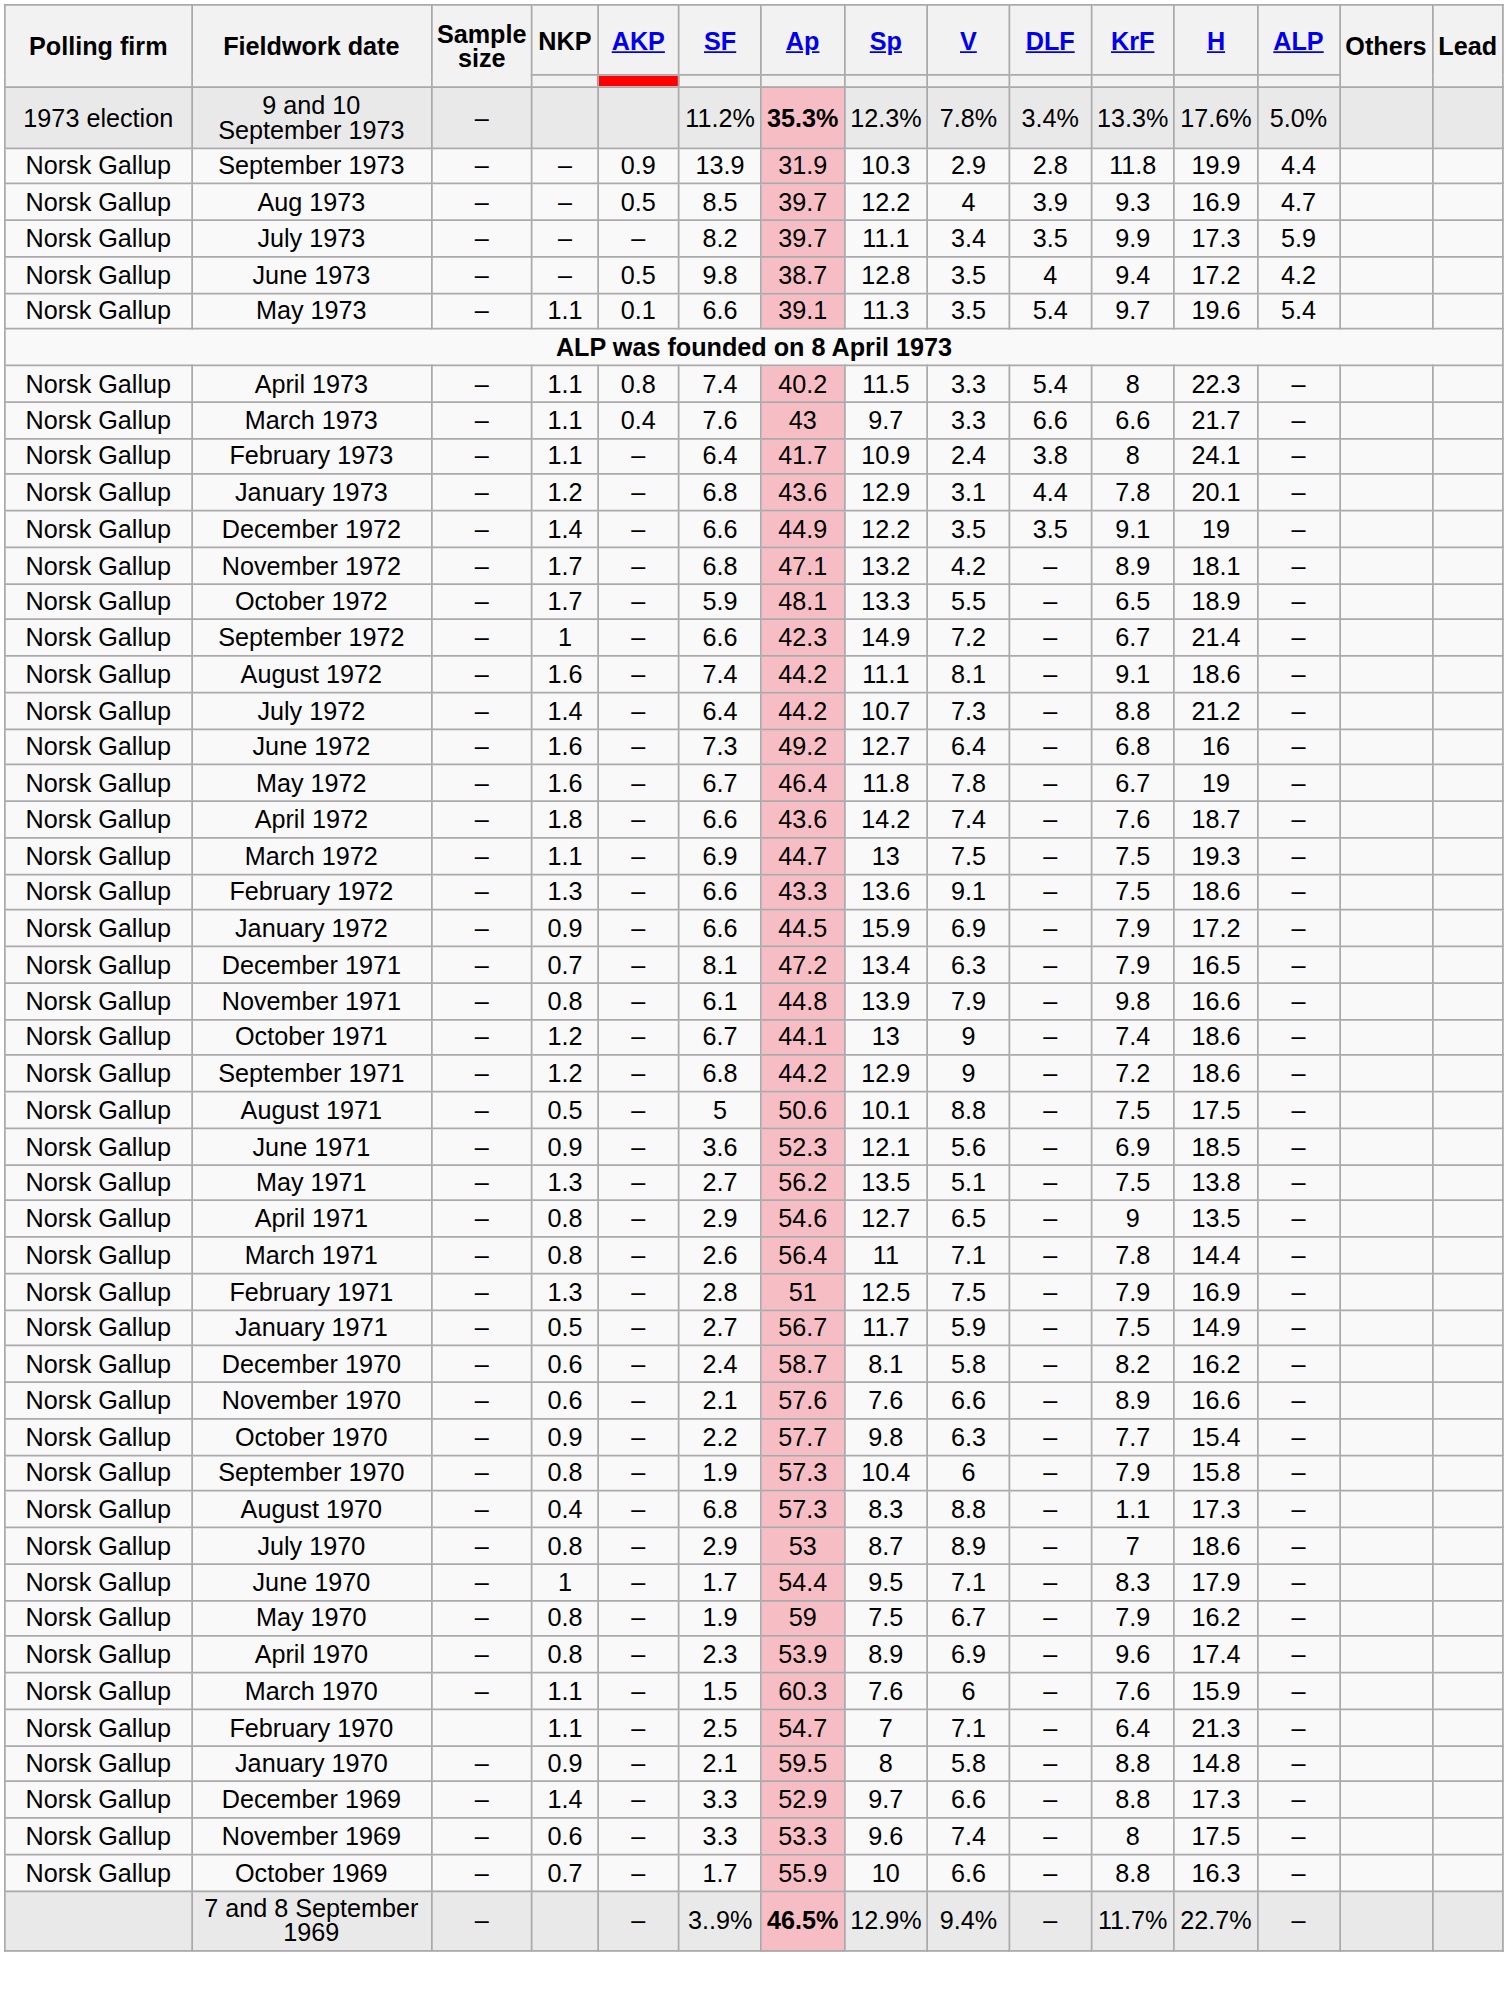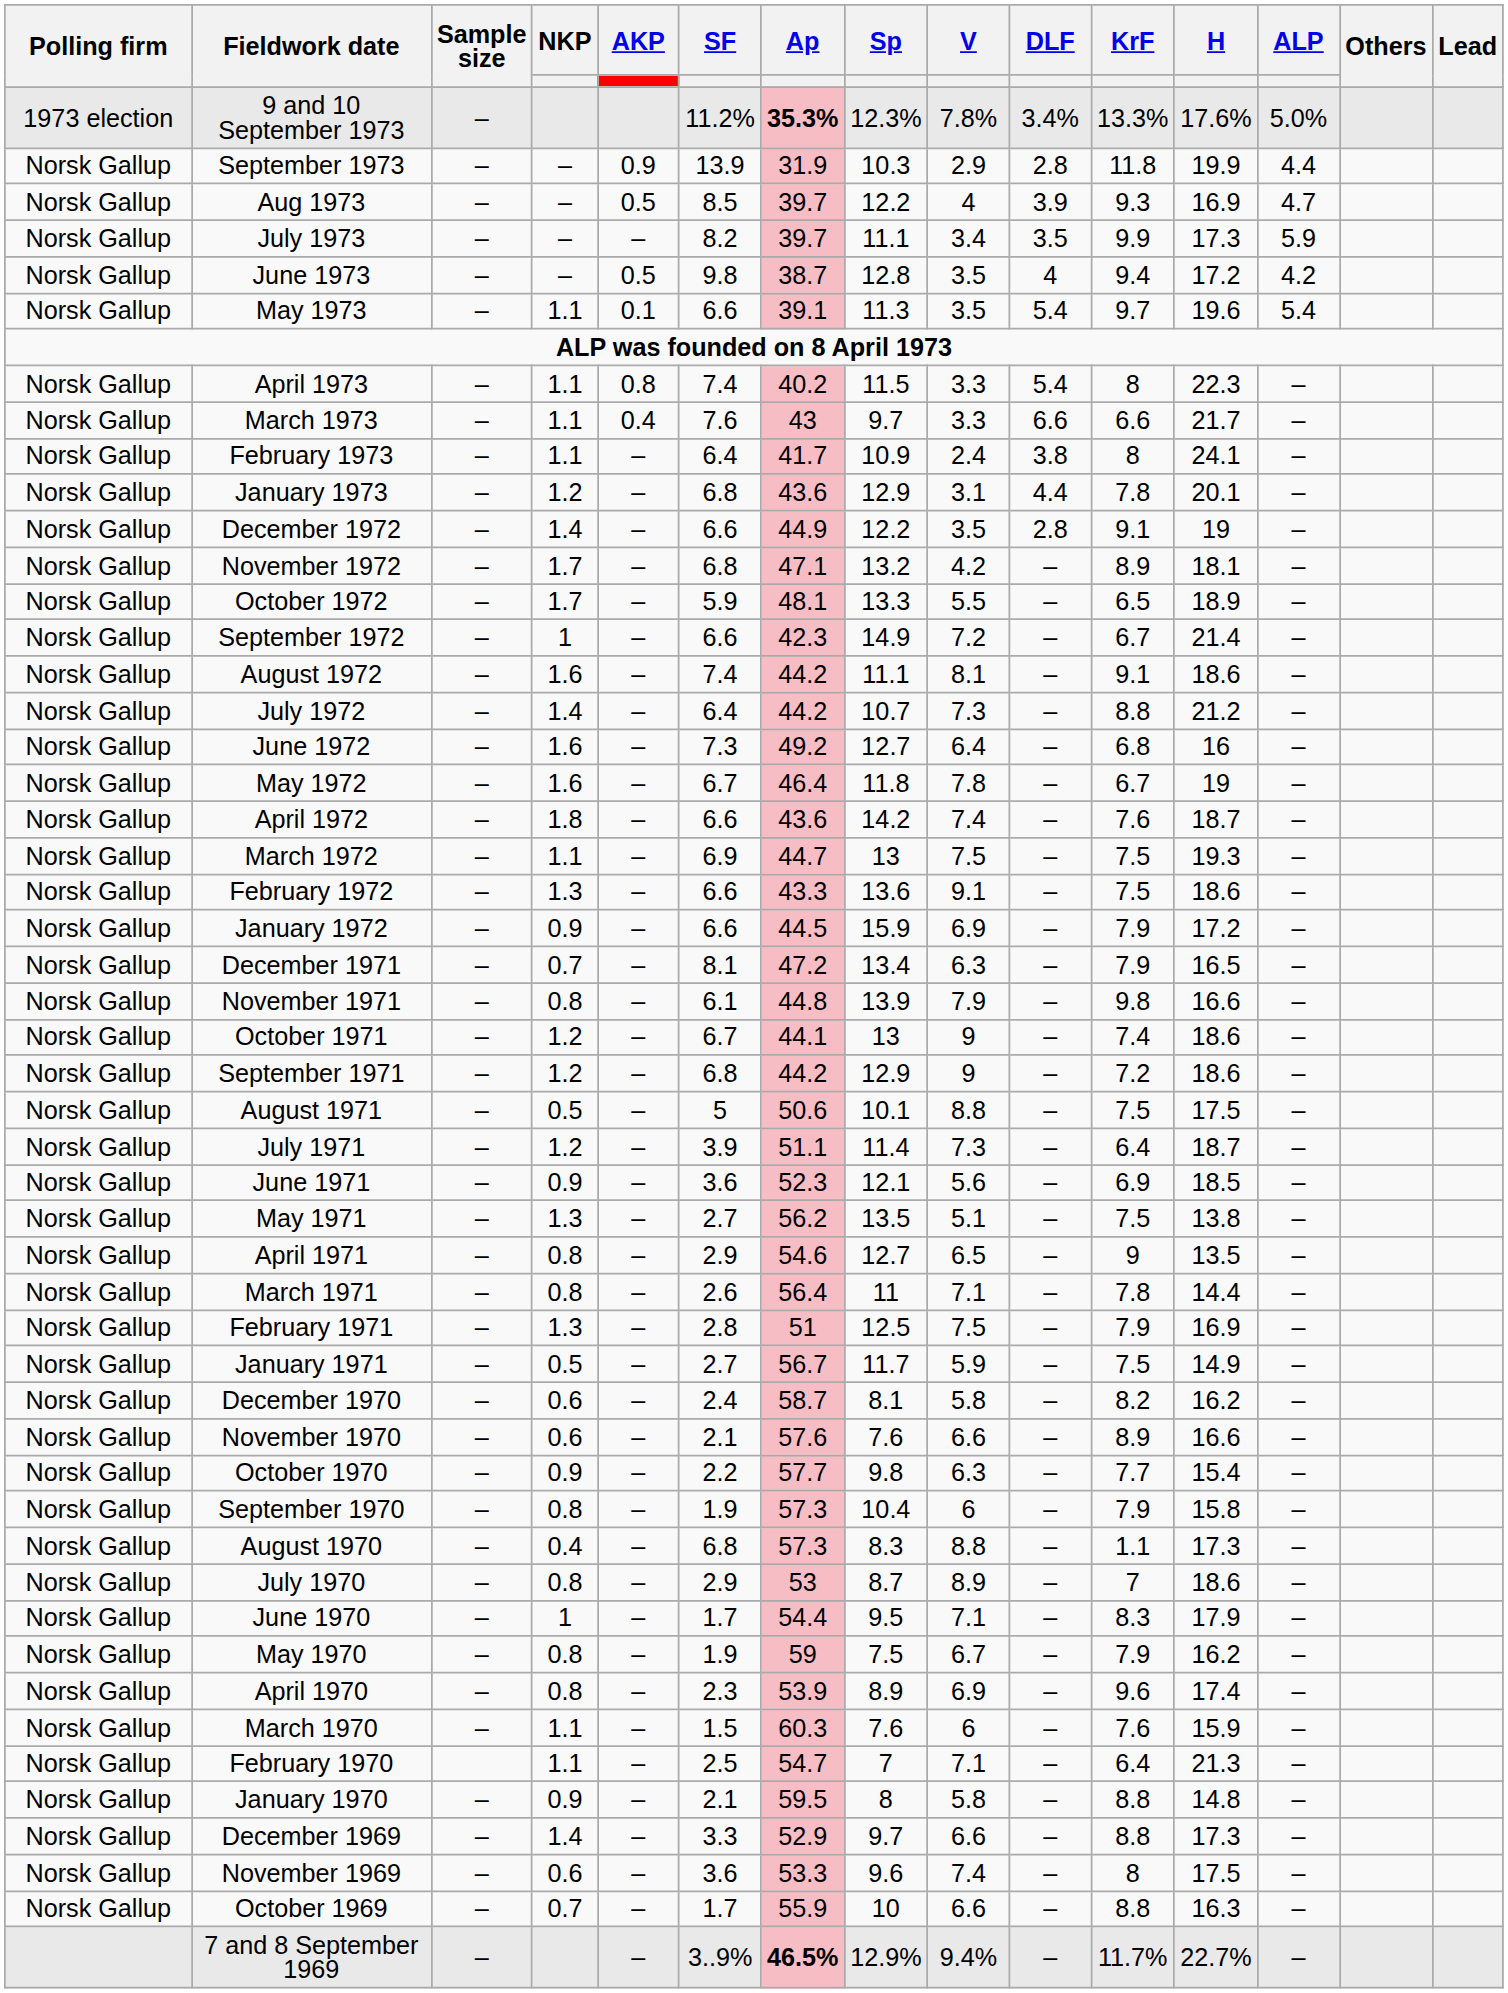December 1972 | DLF: 3.5 -> 2.8
+ row: Norsk Gallup | July 1971 | – | 1.2 | – | 3.9 | 51.1 | 11.4 | 7.3 | – | 6.4 | 18.7 | –
November 1969 | SF: 3.3 -> 3.6
